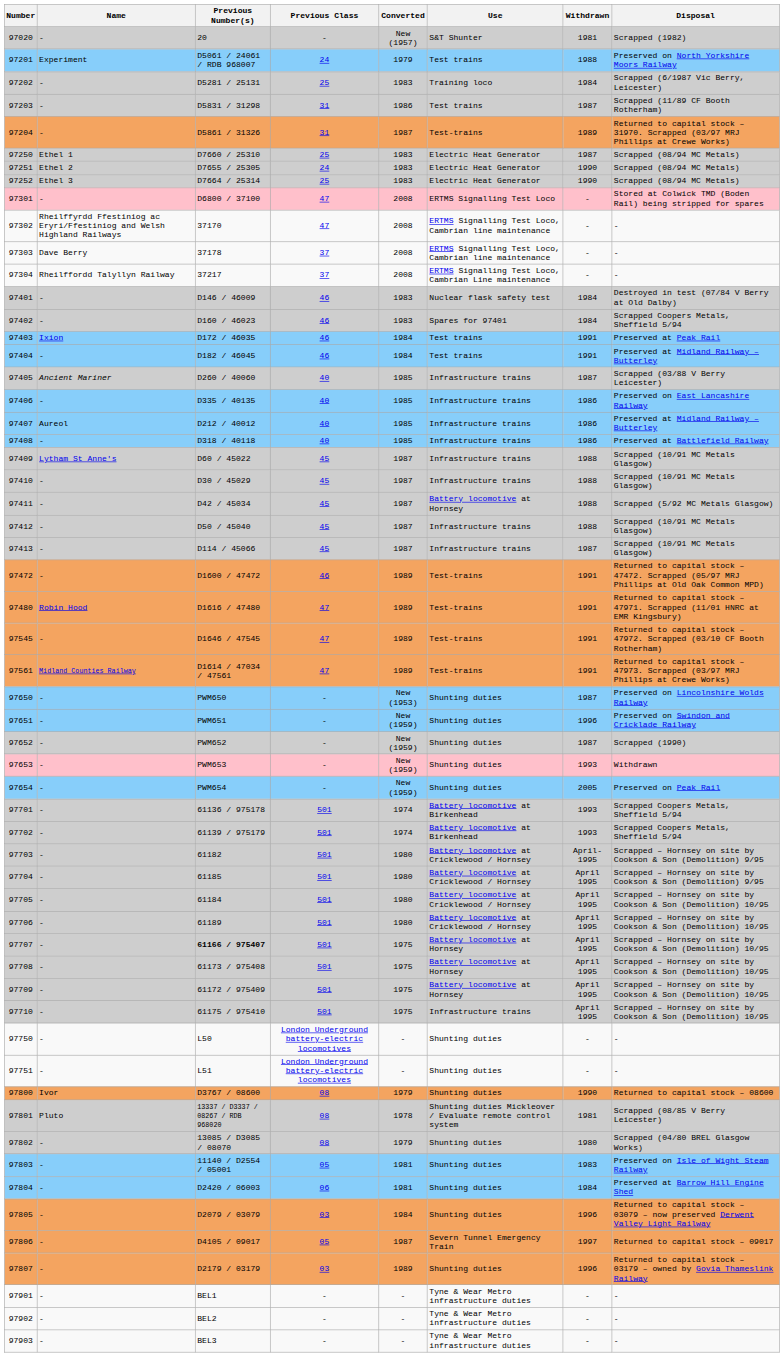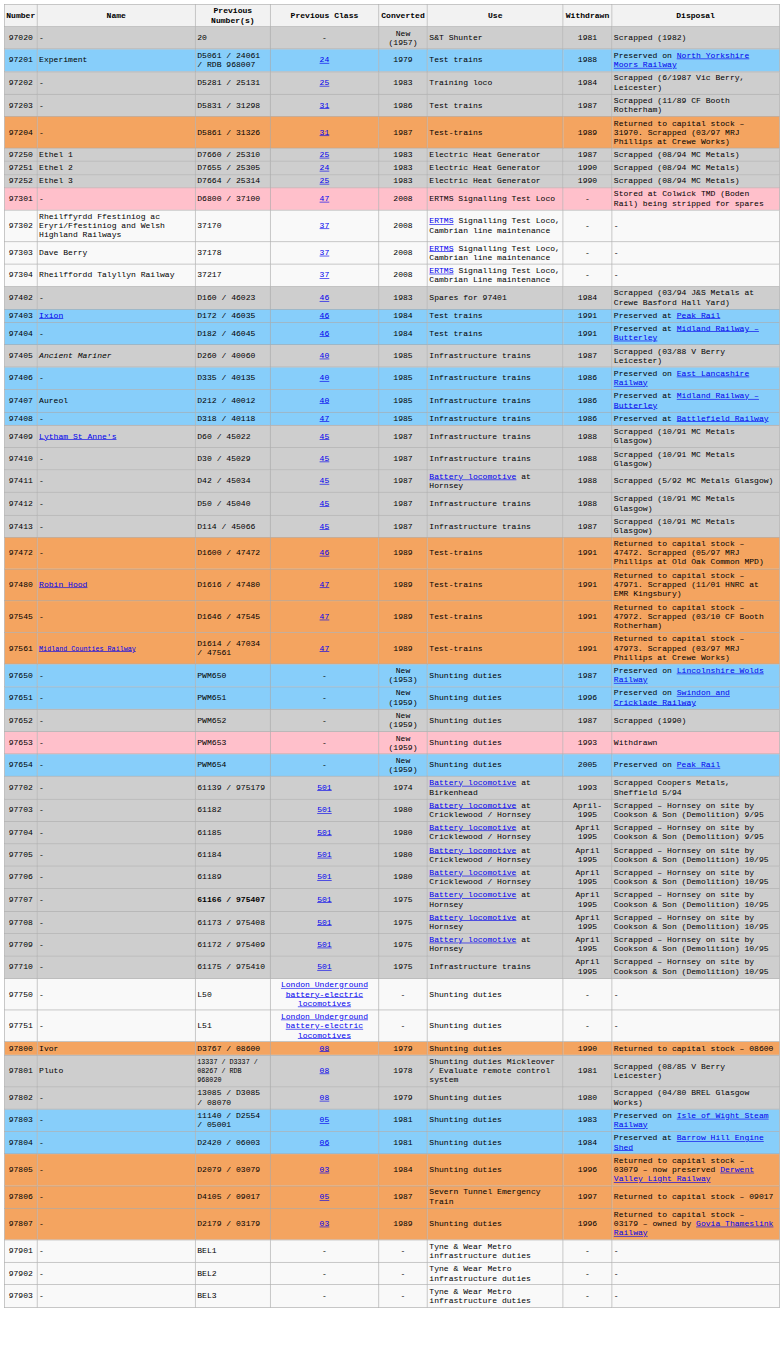97302 | Previous Class: 47 -> 37
- row: 97401 | - | D146 / 46009 | 46 | 1983 | Nuclear flask safety test | 1984 | Destroyed in test (07/84 V Berry at Old Dalby)
97402 | Disposal: Scrapped Coopers Metals, Sheffield 5/94 -> Scrapped (03/94 J&S Metals at Crewe Basford Hall Yard)
97408 | Previous Class: 40 -> 47
- row: 97701 | - | 61136 / 975178 | 501 | 1974 | Battery locomotive at Birkenhead | 1993 | Scrapped Coopers Metals, Sheffield 5/94
